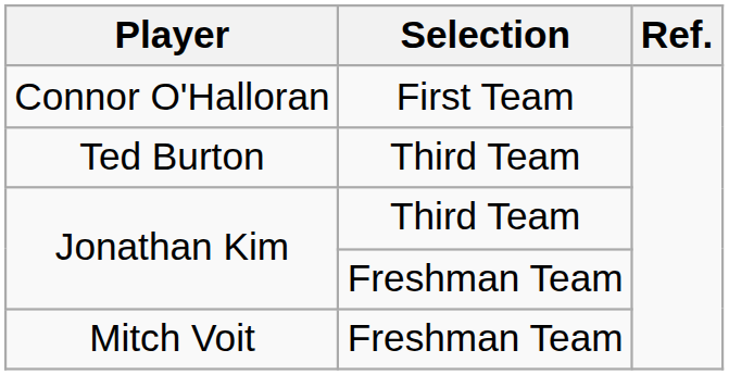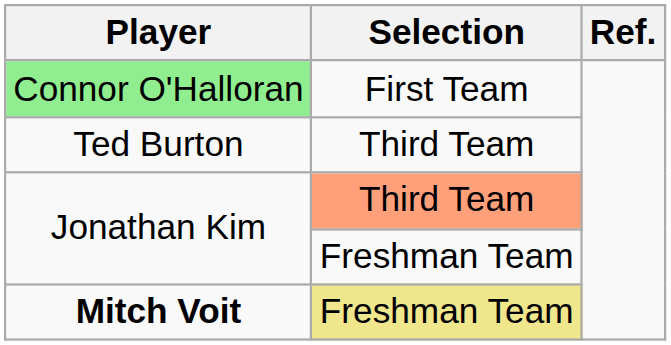Connor O'Halloran | Player: no background -> lightgreen background
Jonathan Kim / Third Team | Selection: no background -> lightsalmon background
Mitch Voit | Player: normal -> bold
Mitch Voit | Selection: no background -> khaki background
